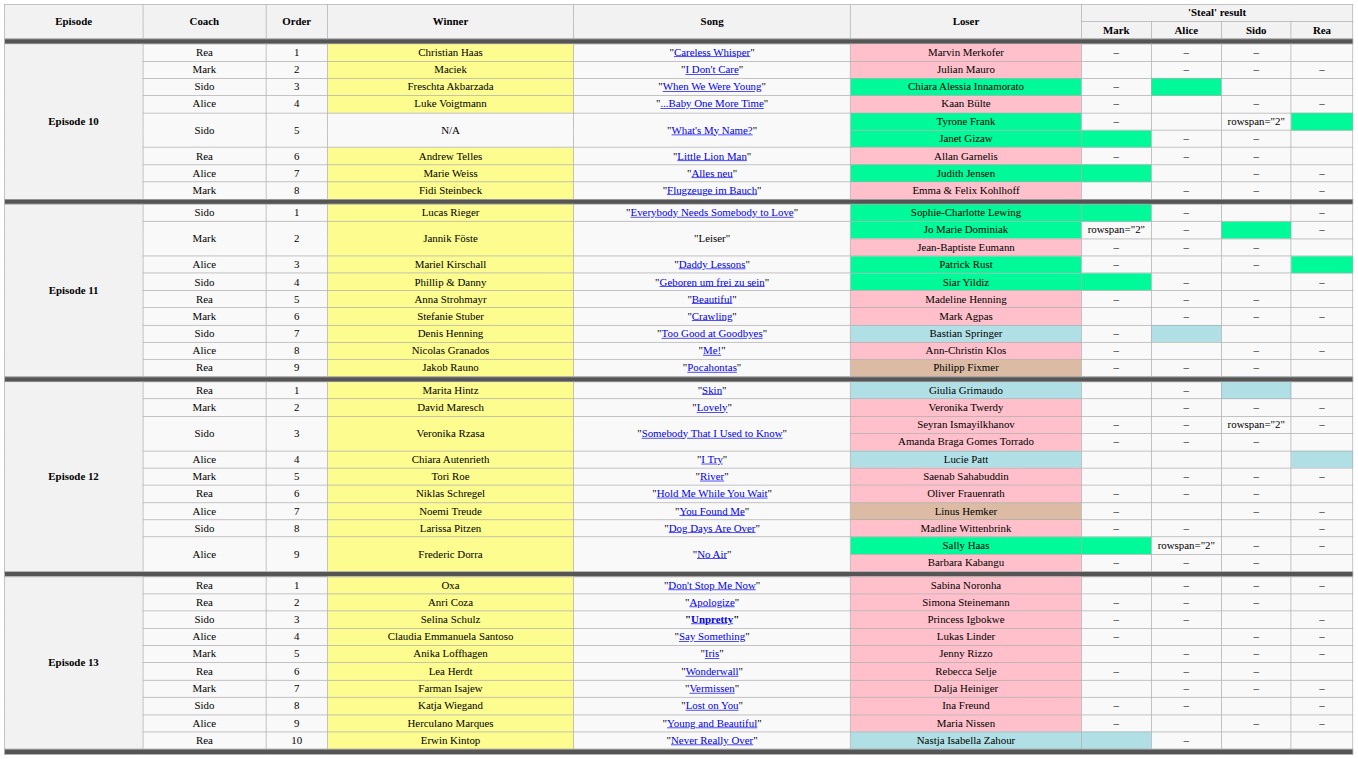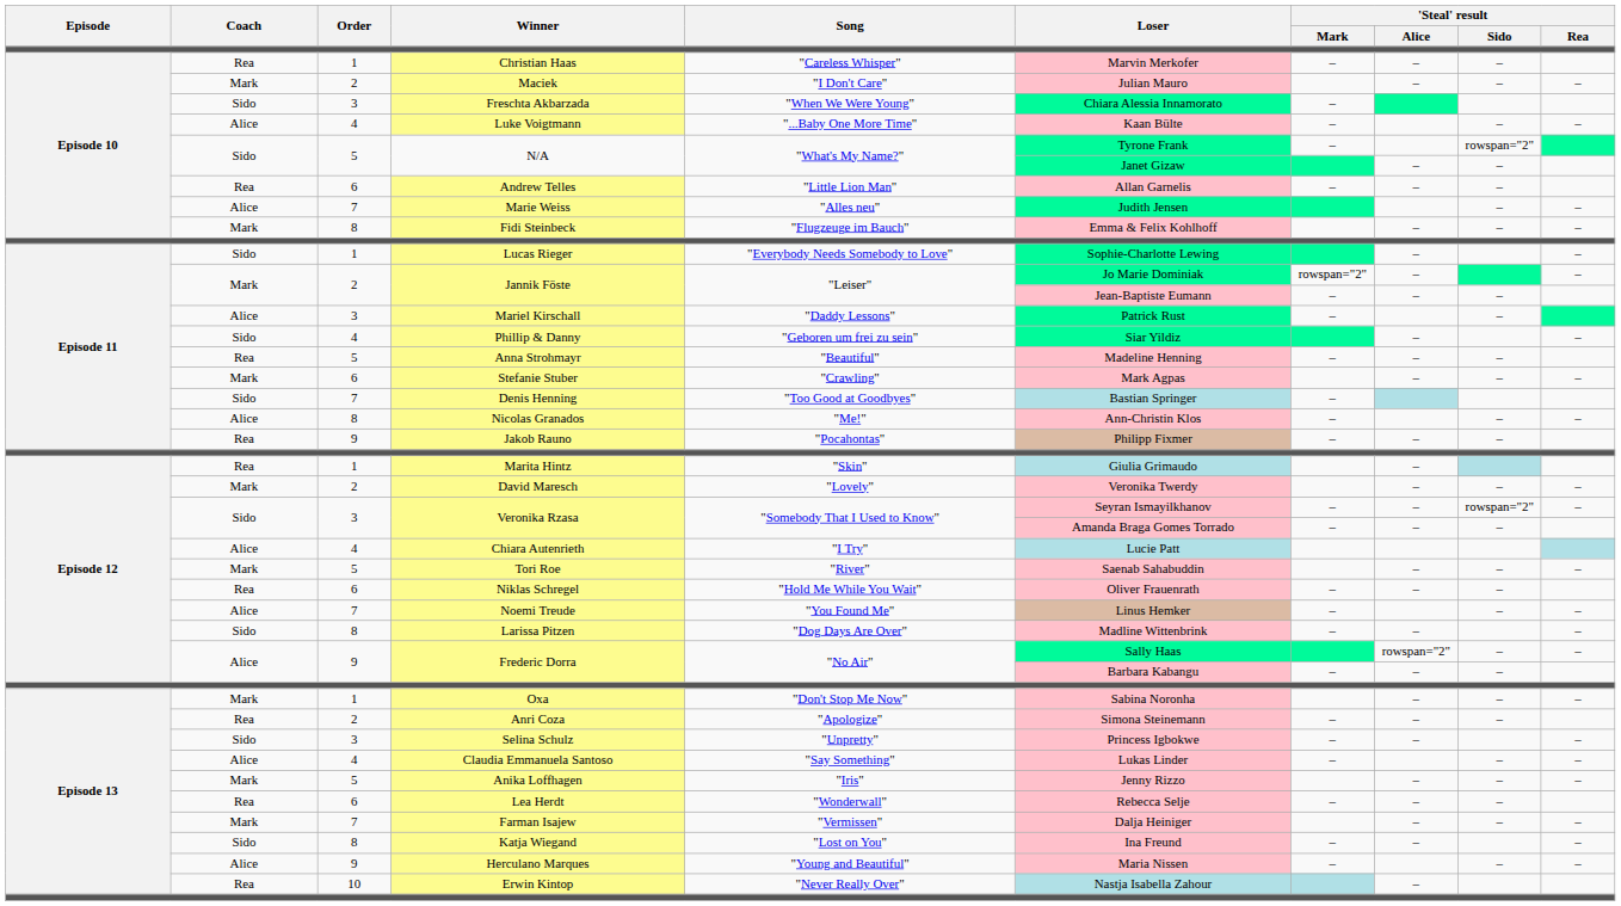Oxa | Coach: Rea -> Mark
Selina Schulz | Song: bold -> normal
